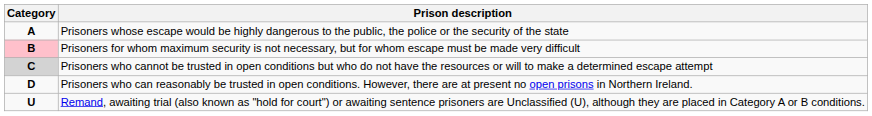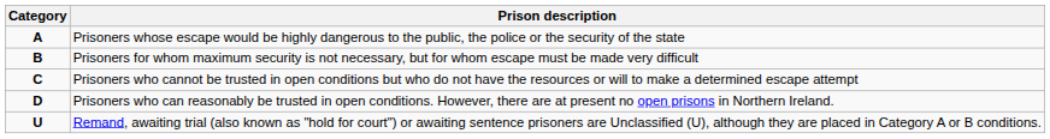row 3 | Category: pink background -> no background
row 4 | Category: lightgrey background -> no background
